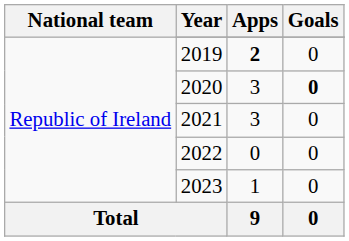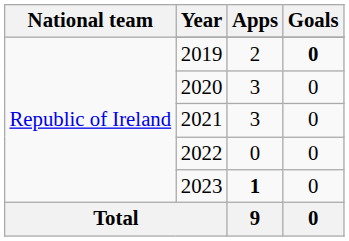2019 | Apps: bold -> normal
2019 | Goals: normal -> bold
2020 | Goals: bold -> normal
2023 | Apps: normal -> bold
